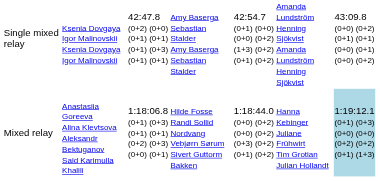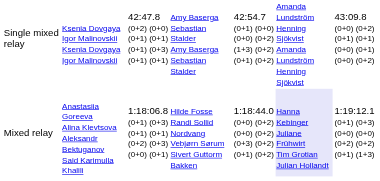Mixed relay | column 6: no background -> lavender background
Mixed relay | column 7: lightblue background -> no background
